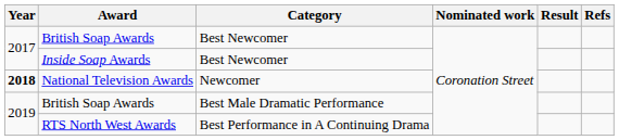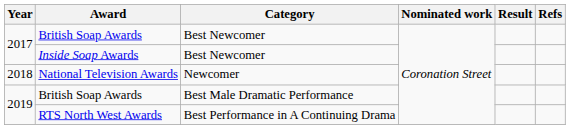National Television Awards | Year: bold -> normal
